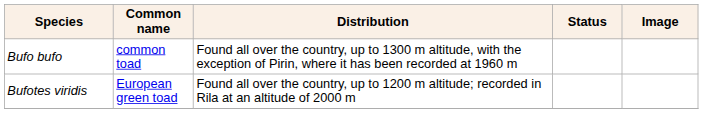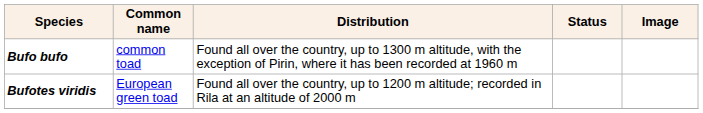row 2 | Species: normal -> bold
row 3 | Species: normal -> bold
